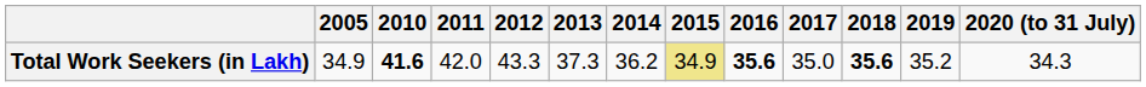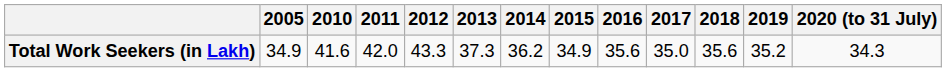row 2 | 2010: bold -> normal
row 2 | 2015: khaki background -> no background
row 2 | 2016: bold -> normal
row 2 | 2018: bold -> normal
